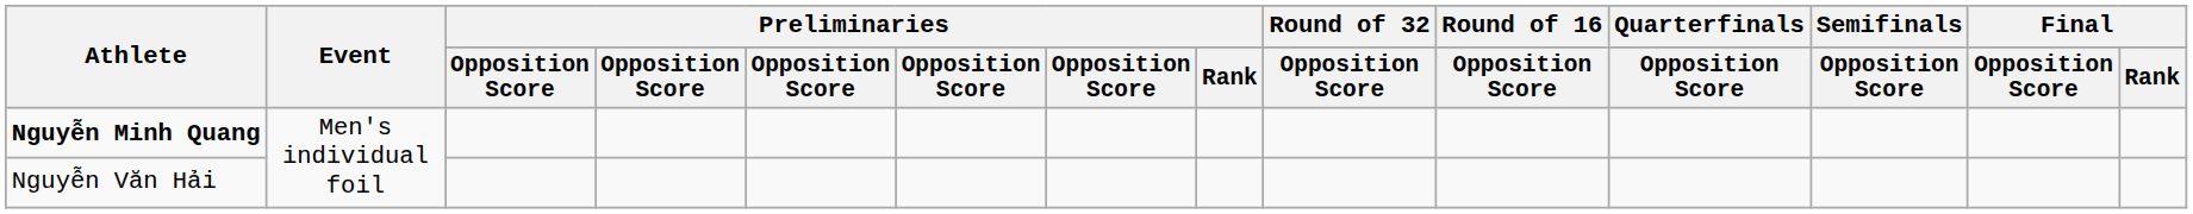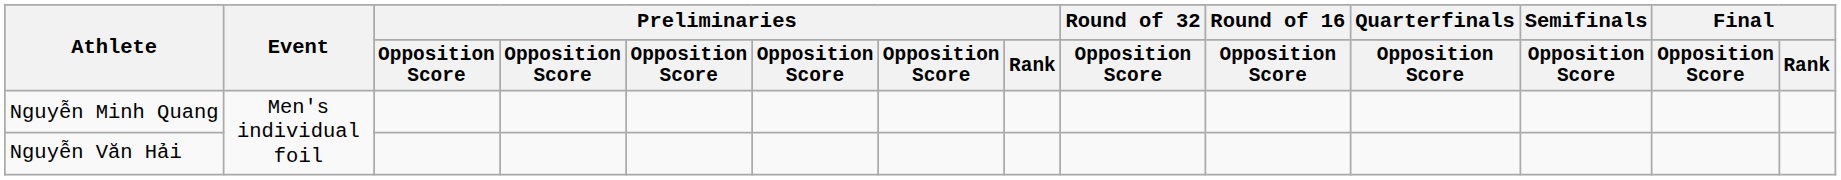Nguyễn Minh Quang | Athlete: bold -> normal
